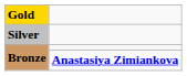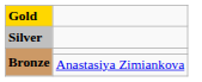row 4 | column 2: bold -> normal
